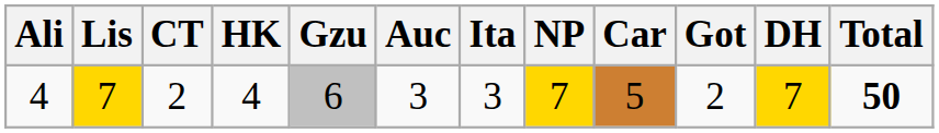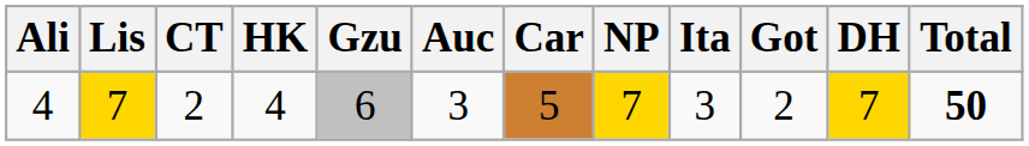columns swapped: Ita <-> Car
